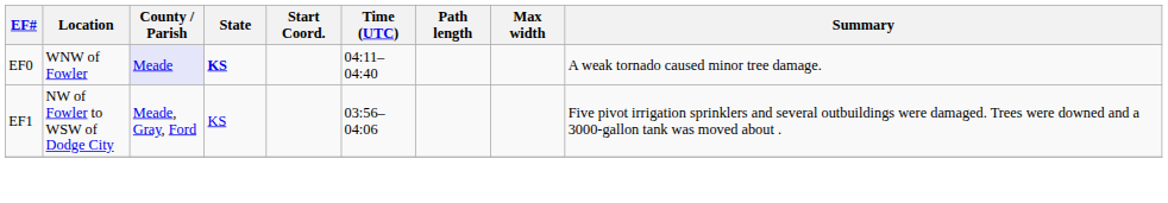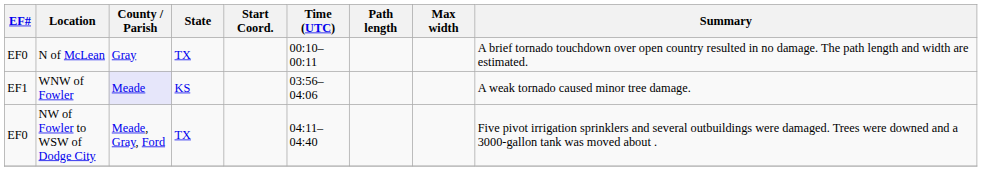+ row: EF0 | N of McLean | Gray | TX | 00:10–00:11 | A brief tornado touchdown over open country resulted in no damage. The path length and width are estimated.
WNW of Fowler | EF#: EF0 -> EF1
WNW of Fowler | State: bold -> normal
WNW of Fowler | Time (UTC): 04:11–04:40 -> 03:56–04:06
NW of Fowler to WSW of Dodge City | EF#: EF1 -> EF0
NW of Fowler to WSW of Dodge City | State: KS -> TX
NW of Fowler to WSW of Dodge City | Time (UTC): 03:56–04:06 -> 04:11–04:40
